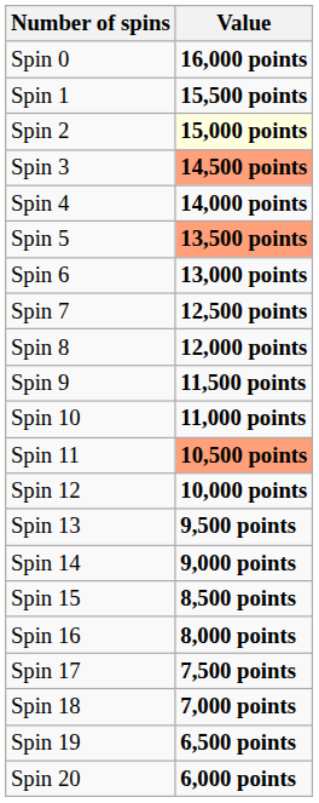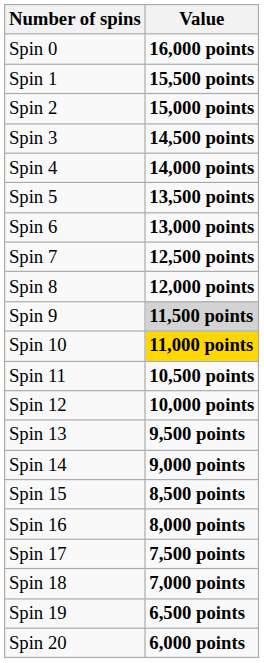Spin 2 | Value: lightyellow background -> no background
Spin 3 | Value: lightsalmon background -> no background
Spin 5 | Value: lightsalmon background -> no background
Spin 9 | Value: no background -> lightgrey background
Spin 10 | Value: no background -> gold background
Spin 11 | Value: lightsalmon background -> no background
